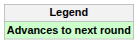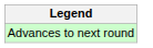row 2 | column 1: bold -> normal
